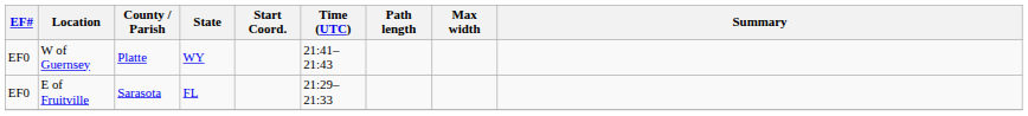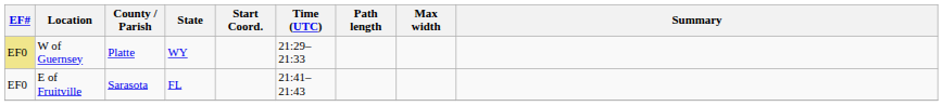W of Guernsey | EF#: no background -> khaki background
W of Guernsey | Time (UTC): 21:41–21:43 -> 21:29–21:33
E of Fruitville | Time (UTC): 21:29–21:33 -> 21:41–21:43
